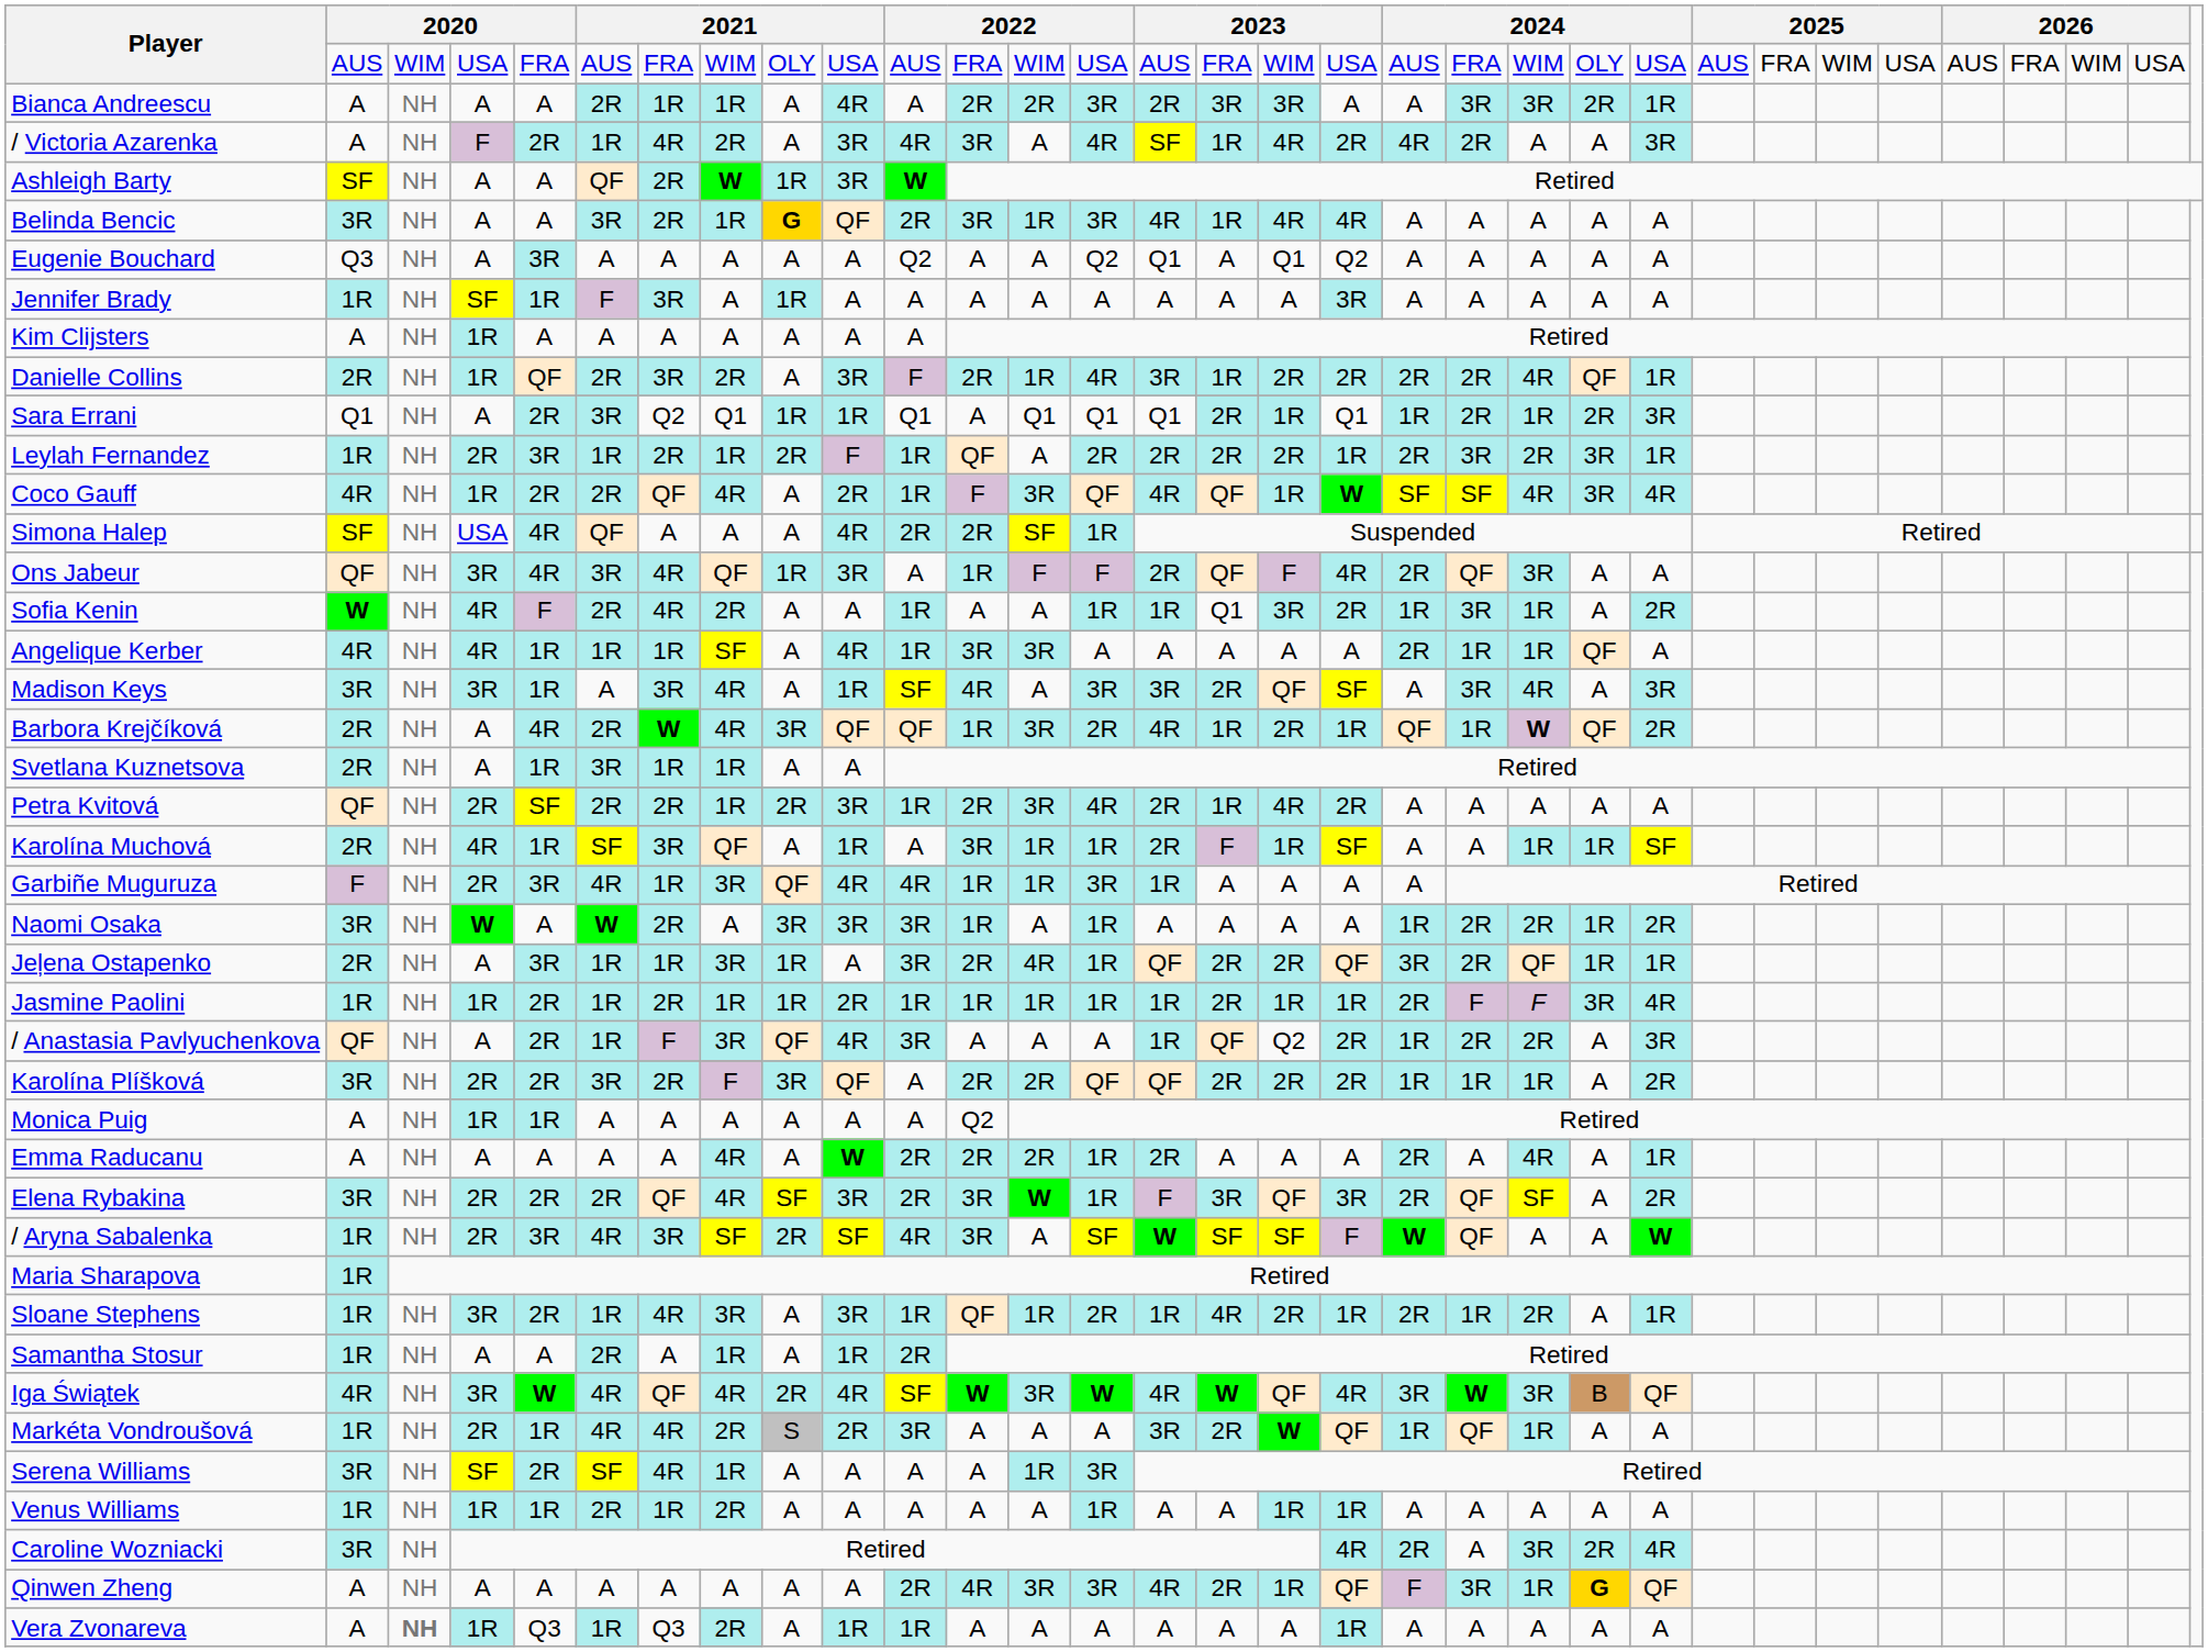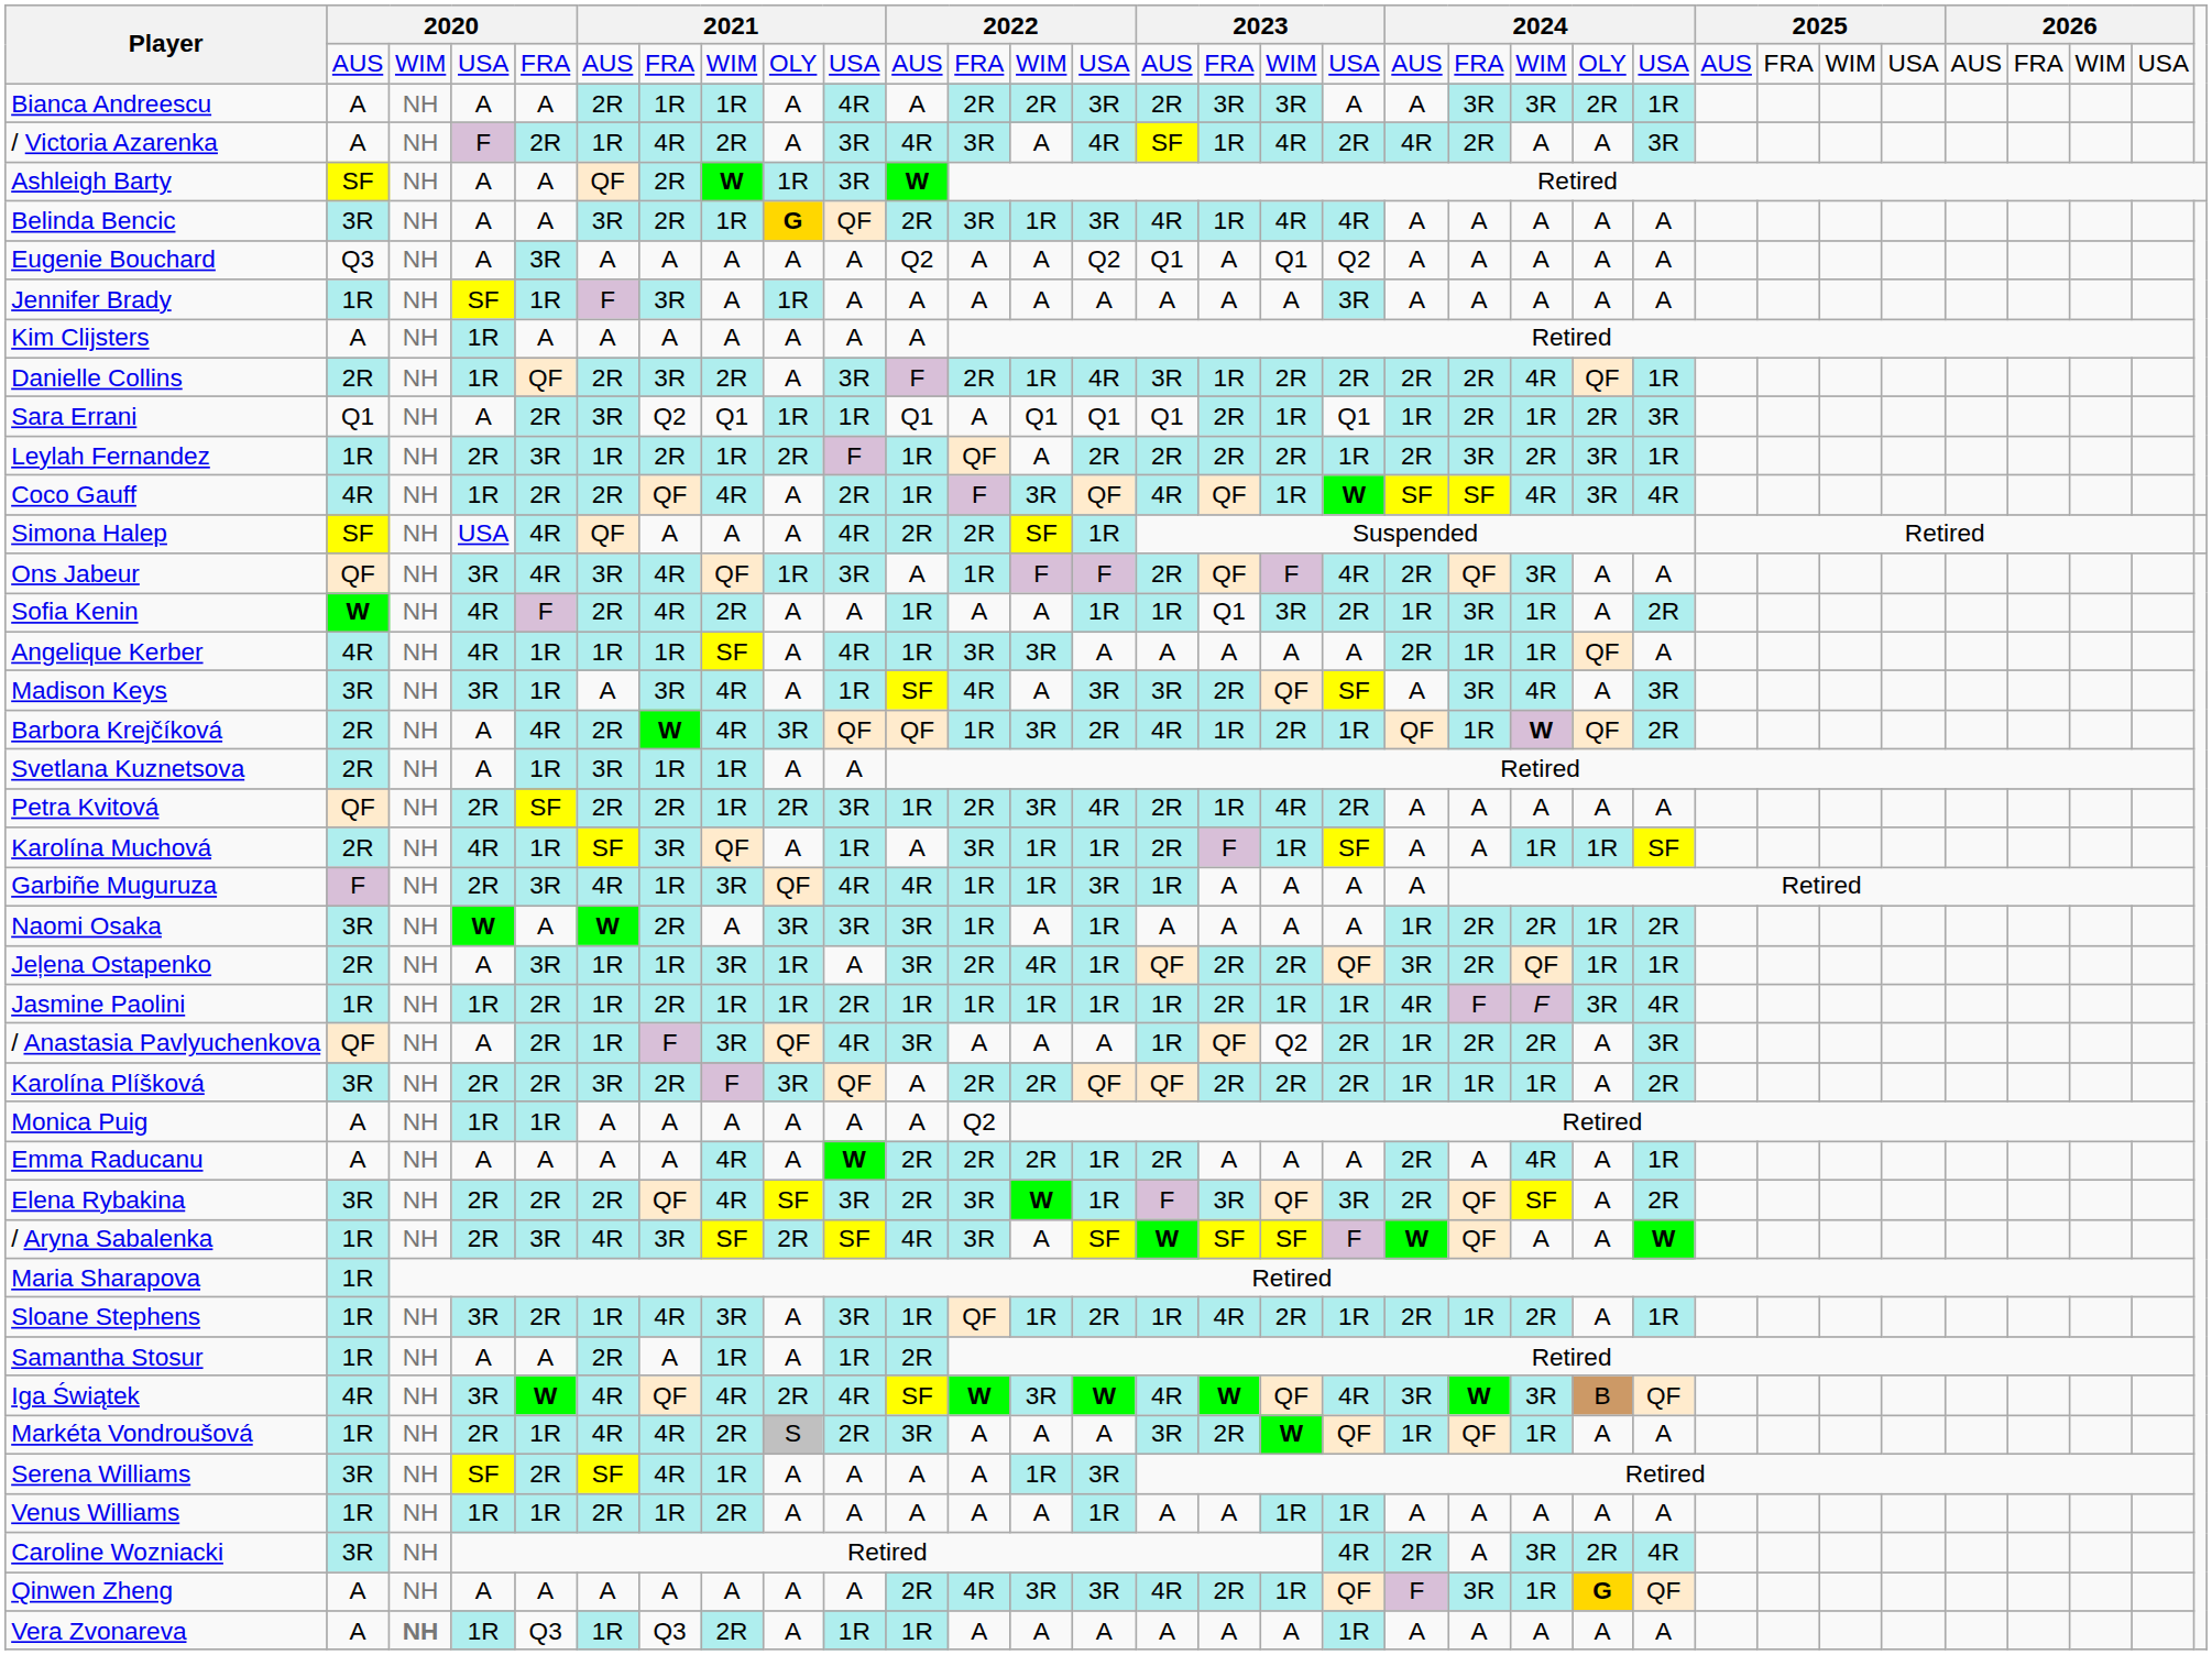Jasmine Paolini | column 19: 2R -> 4R
